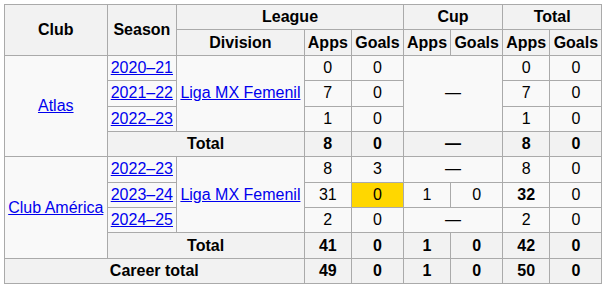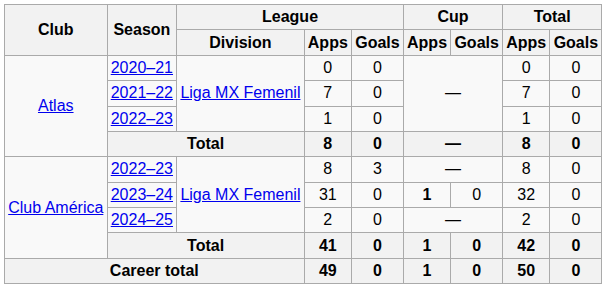31 | League / Goals: gold background -> no background
31 | Cup / Apps: normal -> bold
31 | Total / Apps: bold -> normal
